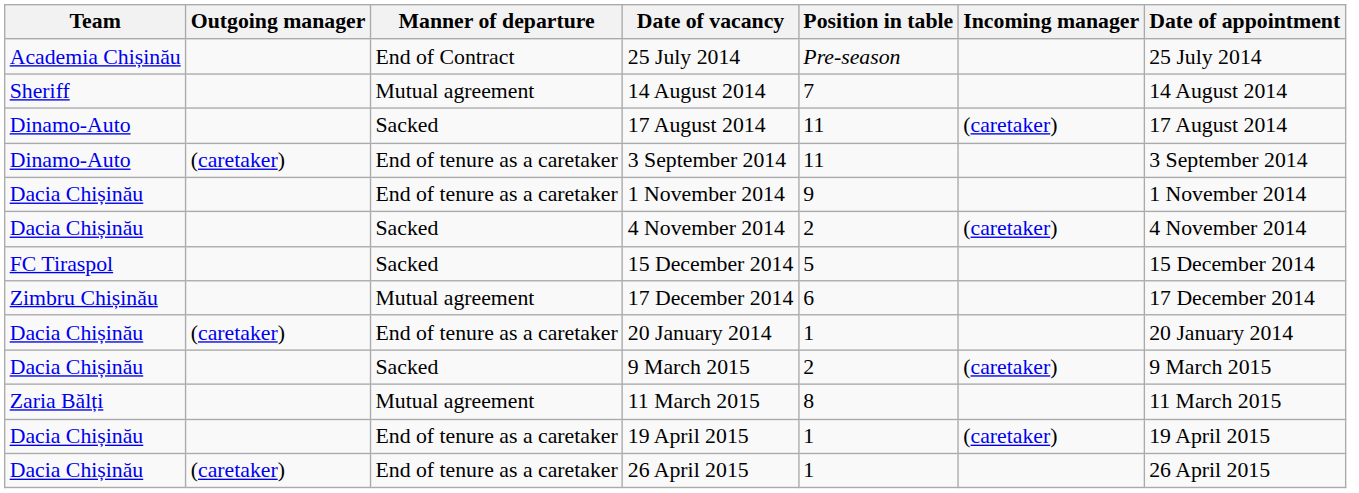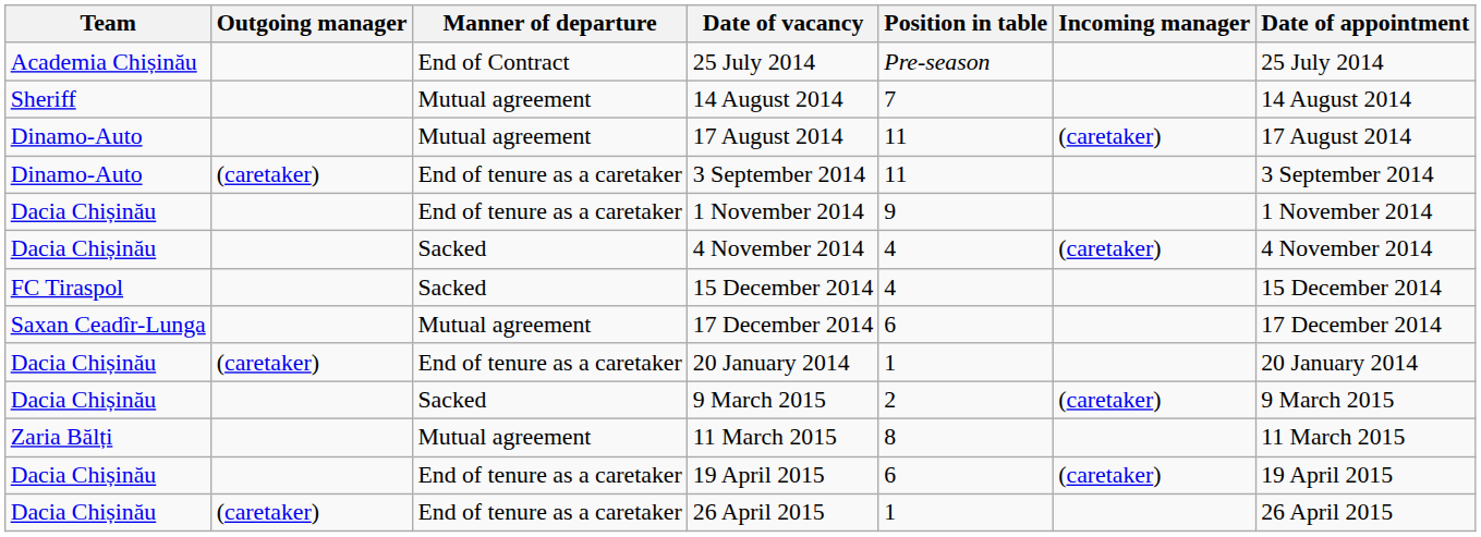row 4 | Manner of departure: Sacked -> Mutual agreement
row 7 | Position in table: 2 -> 4
row 8 | Position in table: 5 -> 4
row 9 | Team: Zimbru Chișinău -> Saxan Ceadîr-Lunga
row 13 | Position in table: 1 -> 6
